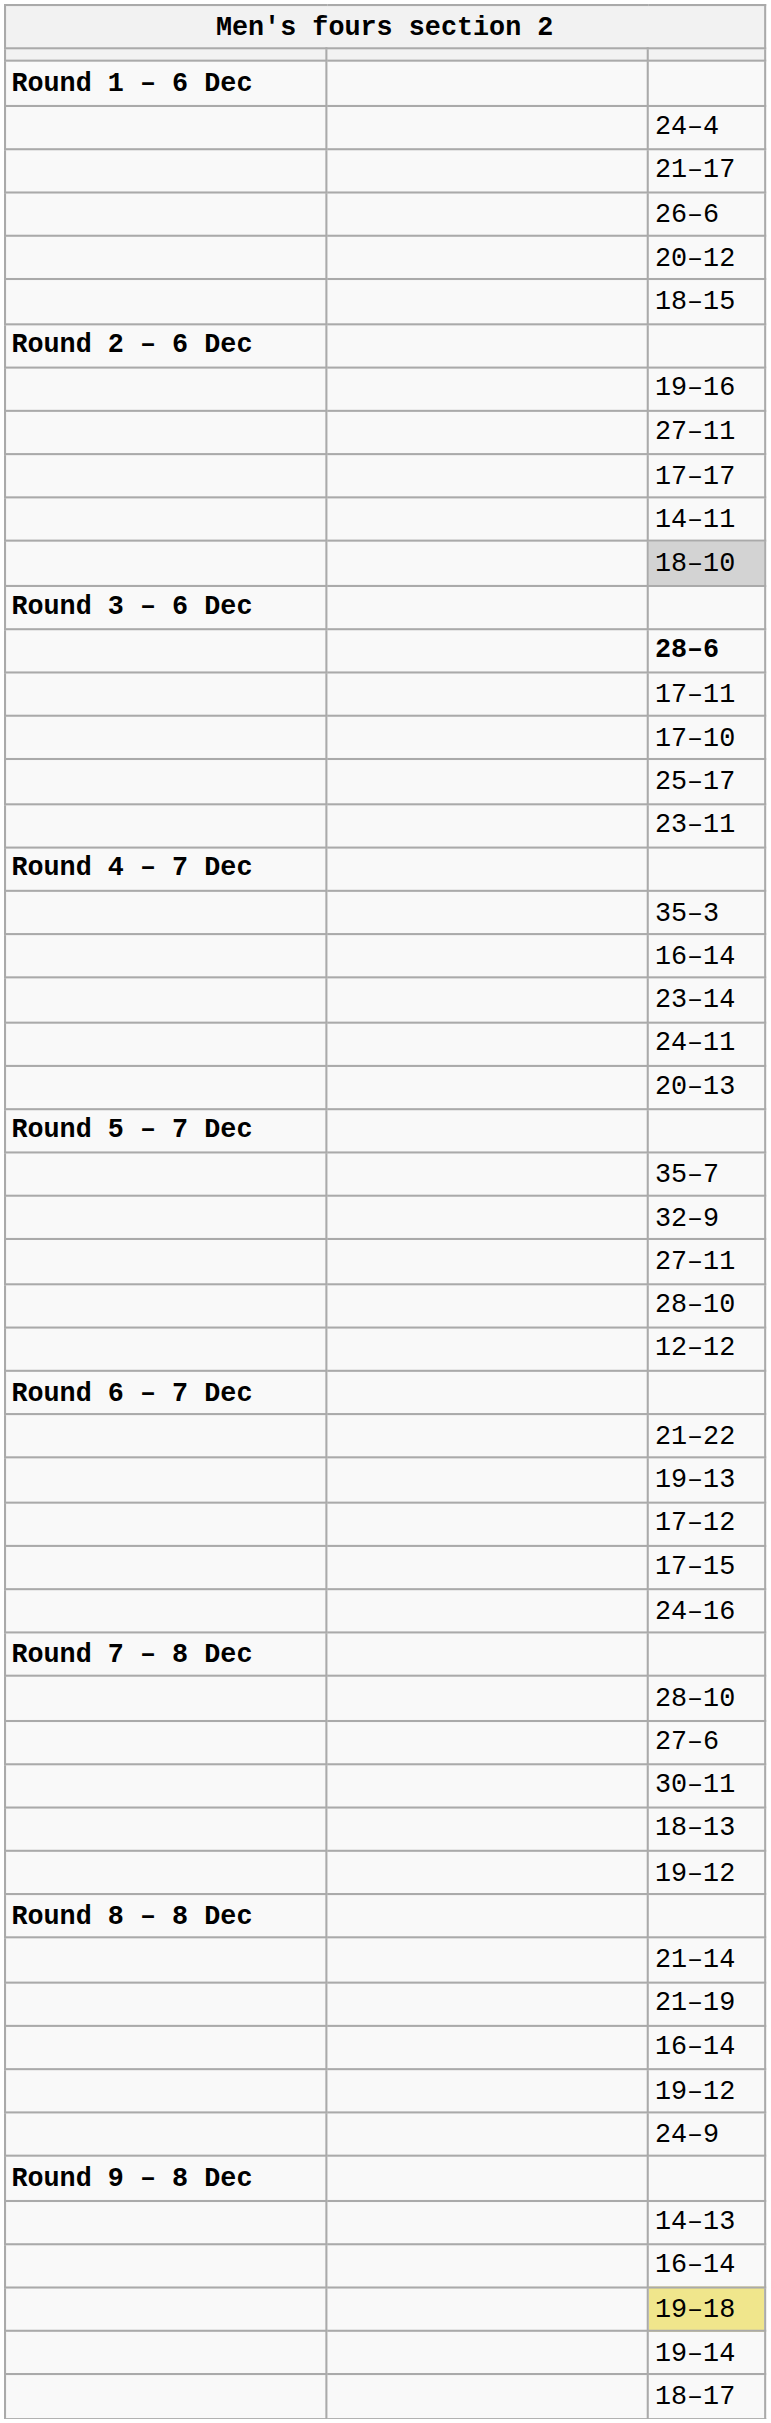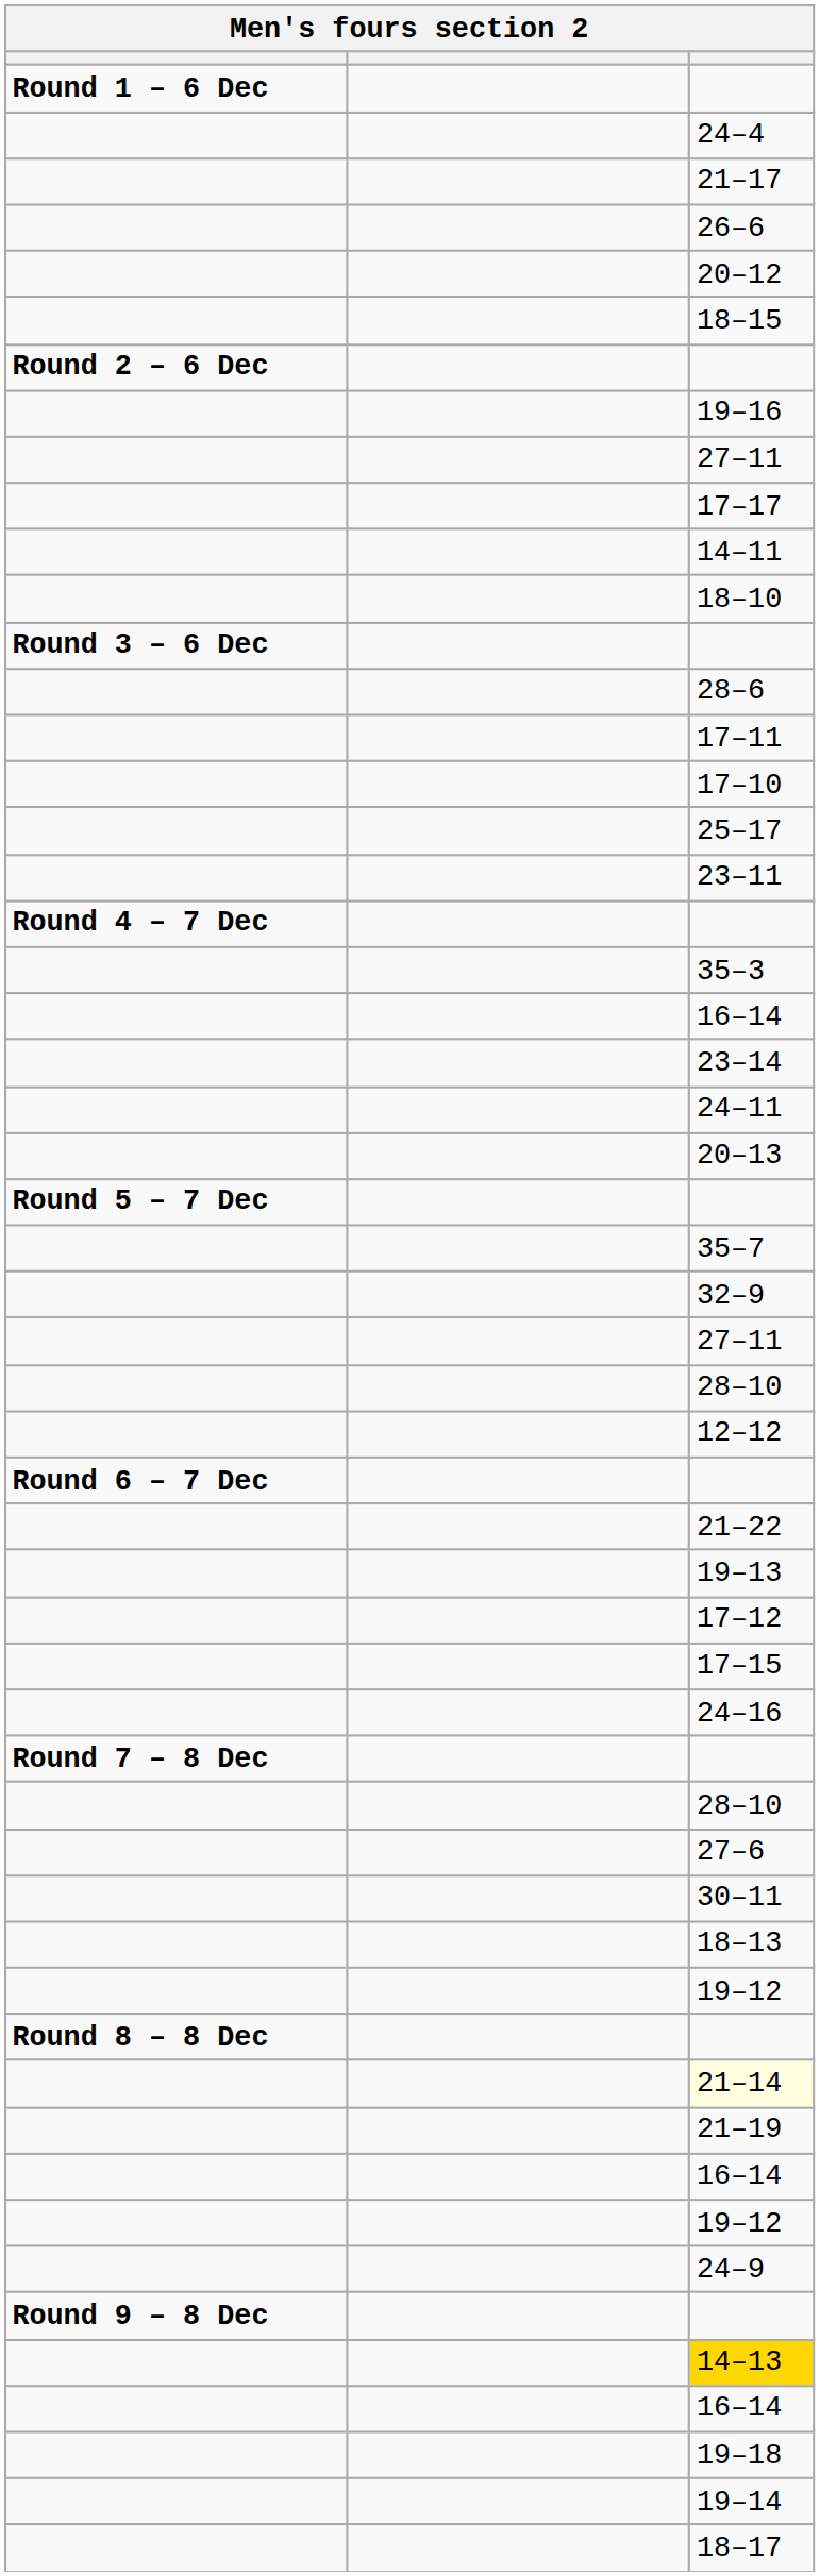18–10 | column 3: lightgrey background -> no background
28–6 | column 3: bold -> normal
21–14 | column 3: no background -> lightyellow background
14–13 | column 3: no background -> gold background
19–18 | column 3: khaki background -> no background
